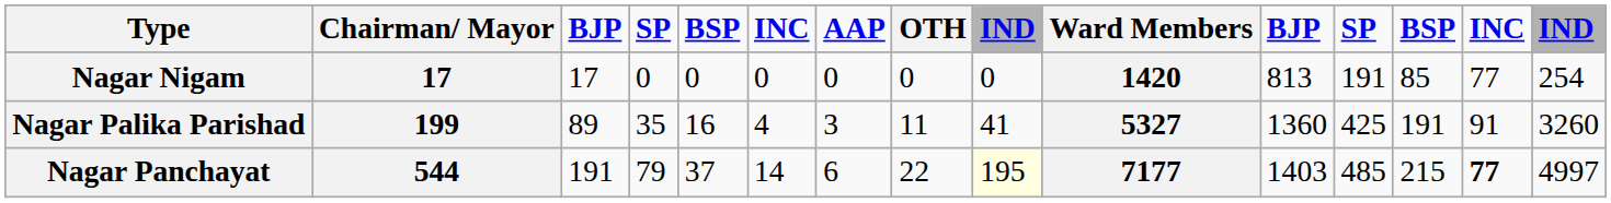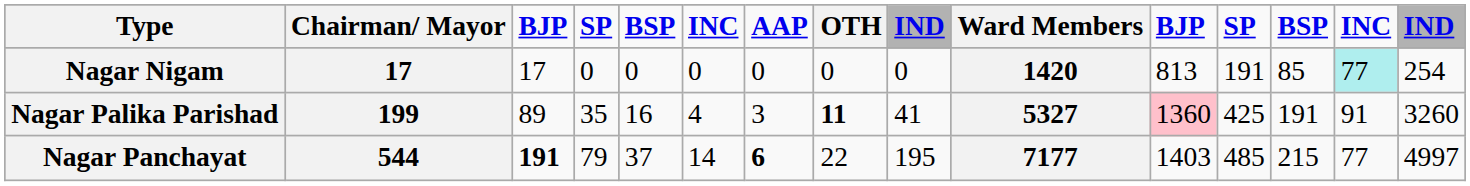Nagar Nigam | column 14: no background -> paleturquoise background
Nagar Palika Parishad | column 8: normal -> bold
Nagar Palika Parishad | column 11: no background -> pink background
Nagar Panchayat | column 3: normal -> bold
Nagar Panchayat | column 7: normal -> bold
Nagar Panchayat | column 9: lightyellow background -> no background
Nagar Panchayat | column 14: bold -> normal
